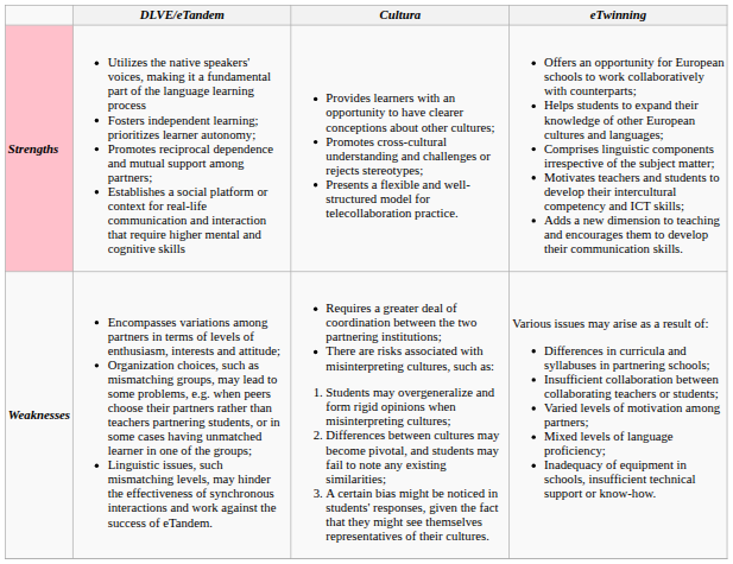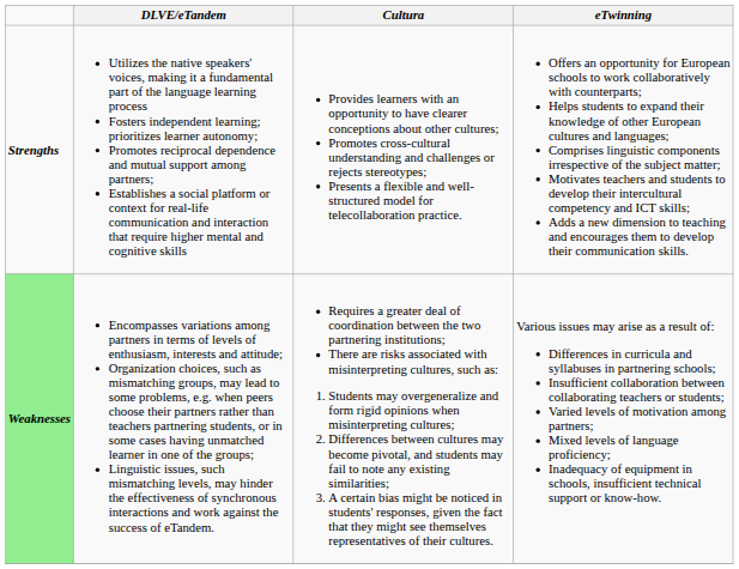Strengths | column 1: pink background -> no background
Weaknesses | column 1: no background -> lightgreen background
